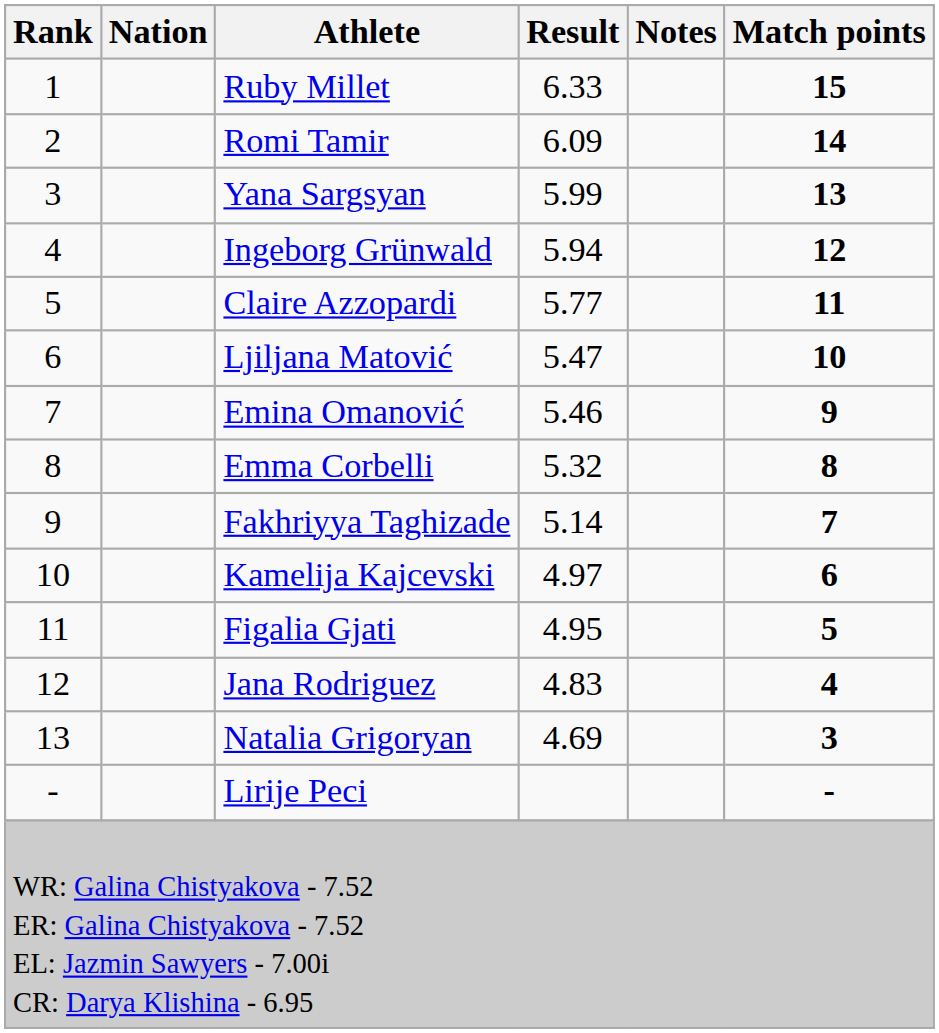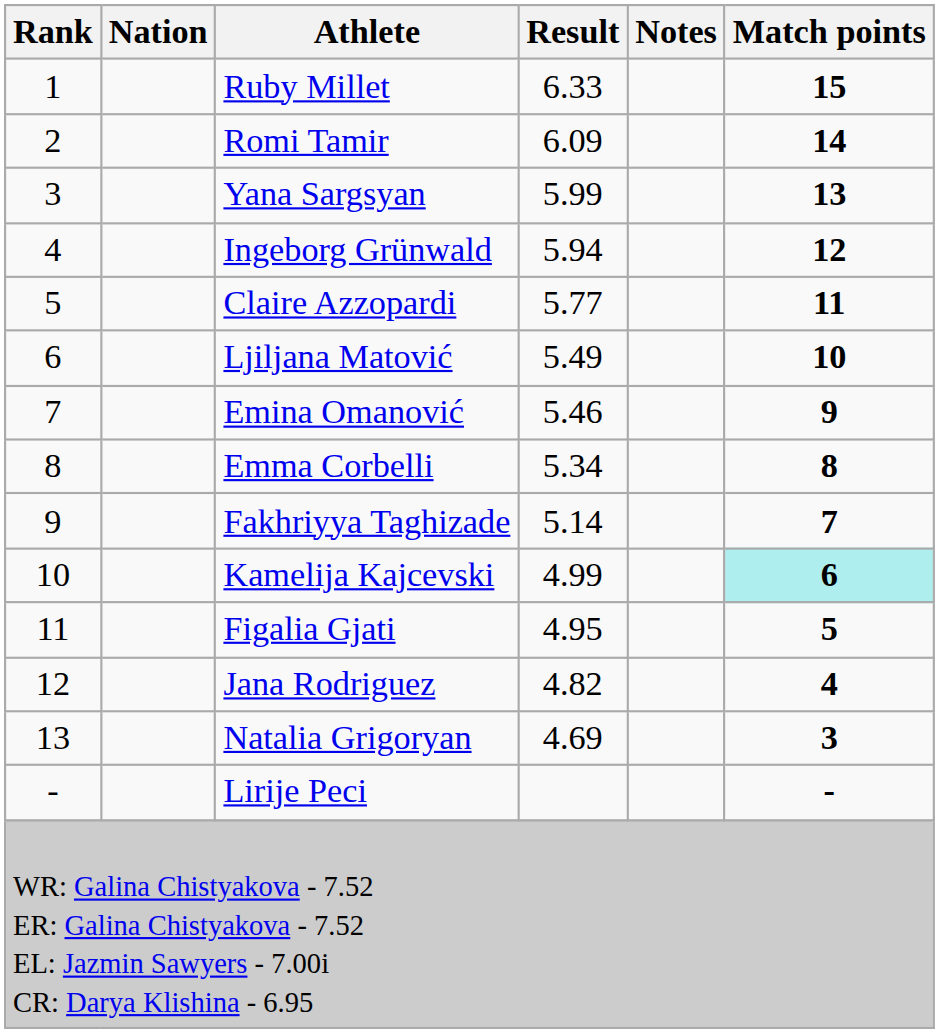Ljiljana Matović | Result: 5.47 -> 5.49
Emma Corbelli | Result: 5.32 -> 5.34
Kamelija Kajcevski | Result: 4.97 -> 4.99
Kamelija Kajcevski | Match points: no background -> paleturquoise background
Jana Rodriguez | Result: 4.83 -> 4.82
